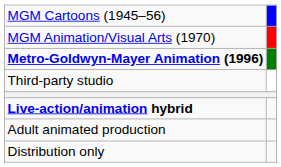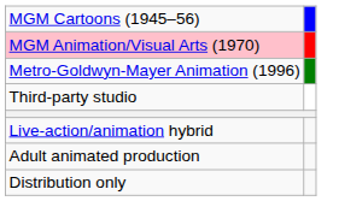MGM Animation/Visual Arts (1970) | column 1: no background -> pink background
Metro-Goldwyn-Mayer Animation (1996) | column 1: bold -> normal
Live-action/animation hybrid | column 1: bold -> normal
